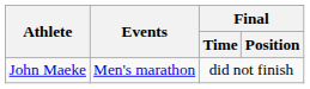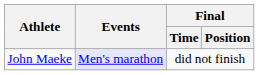John Maeke | Events: no background -> lavender background
